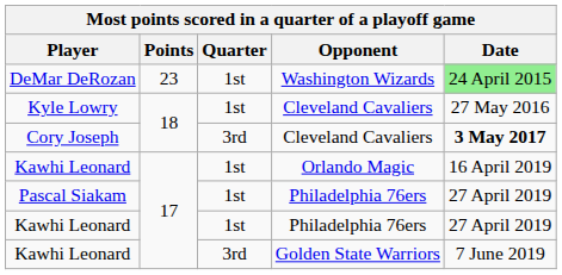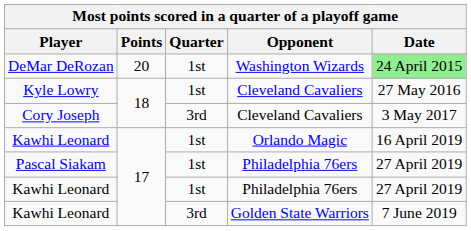DeMar DeRozan | Points: 23 -> 20
Cory Joseph | Date: bold -> normal
